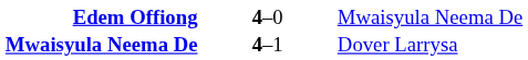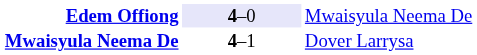Edem Offiong | column 2: no background -> lavender background
